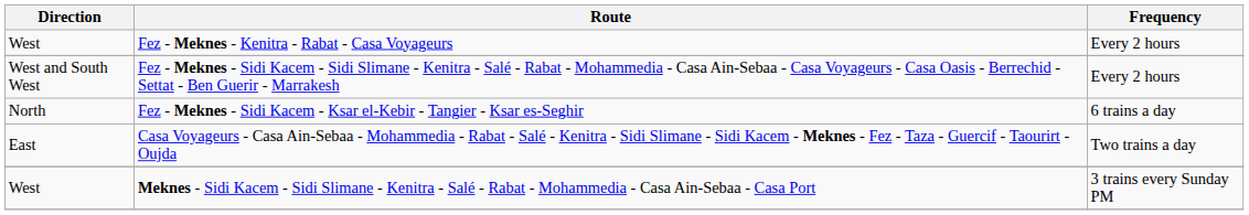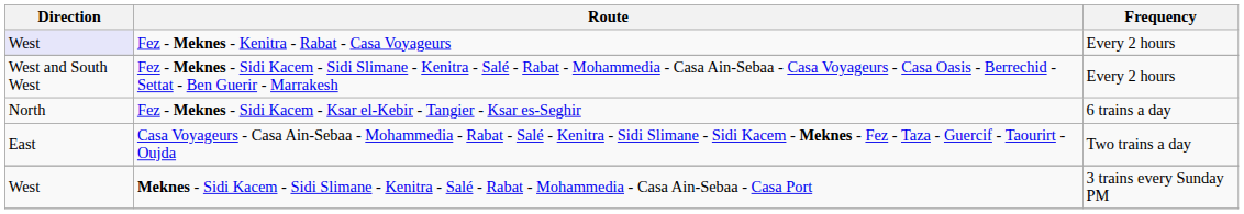Fez - Meknes - Kenitra - Rabat - Casa Voyageurs | Direction: no background -> lavender background
